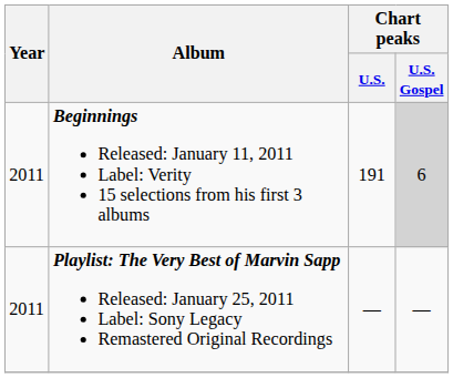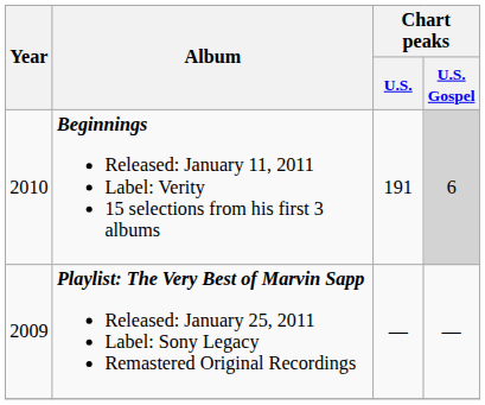row 3 | Year: 2011 -> 2010
row 4 | Year: 2011 -> 2009
